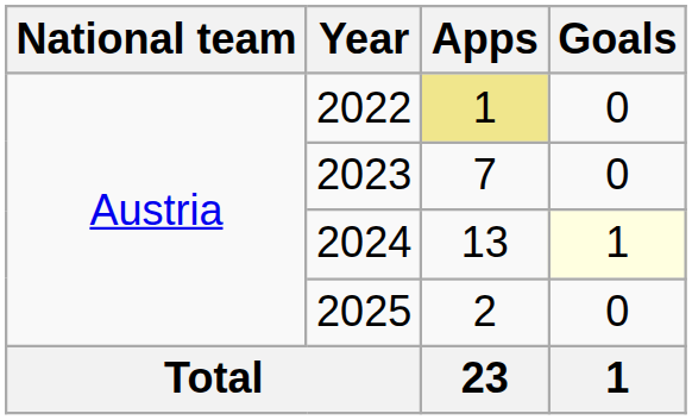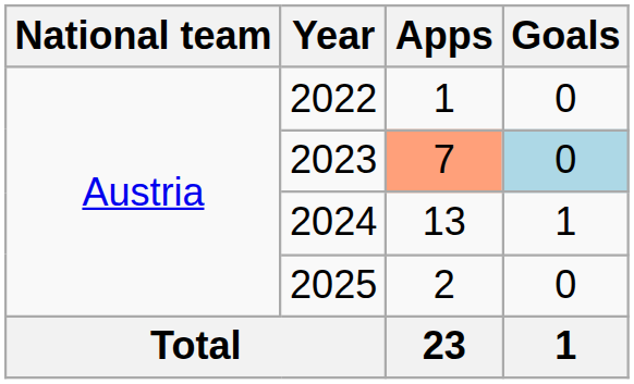2022 | Apps: khaki background -> no background
2023 | Apps: no background -> lightsalmon background
2023 | Goals: no background -> lightblue background
2024 | Goals: lightyellow background -> no background
